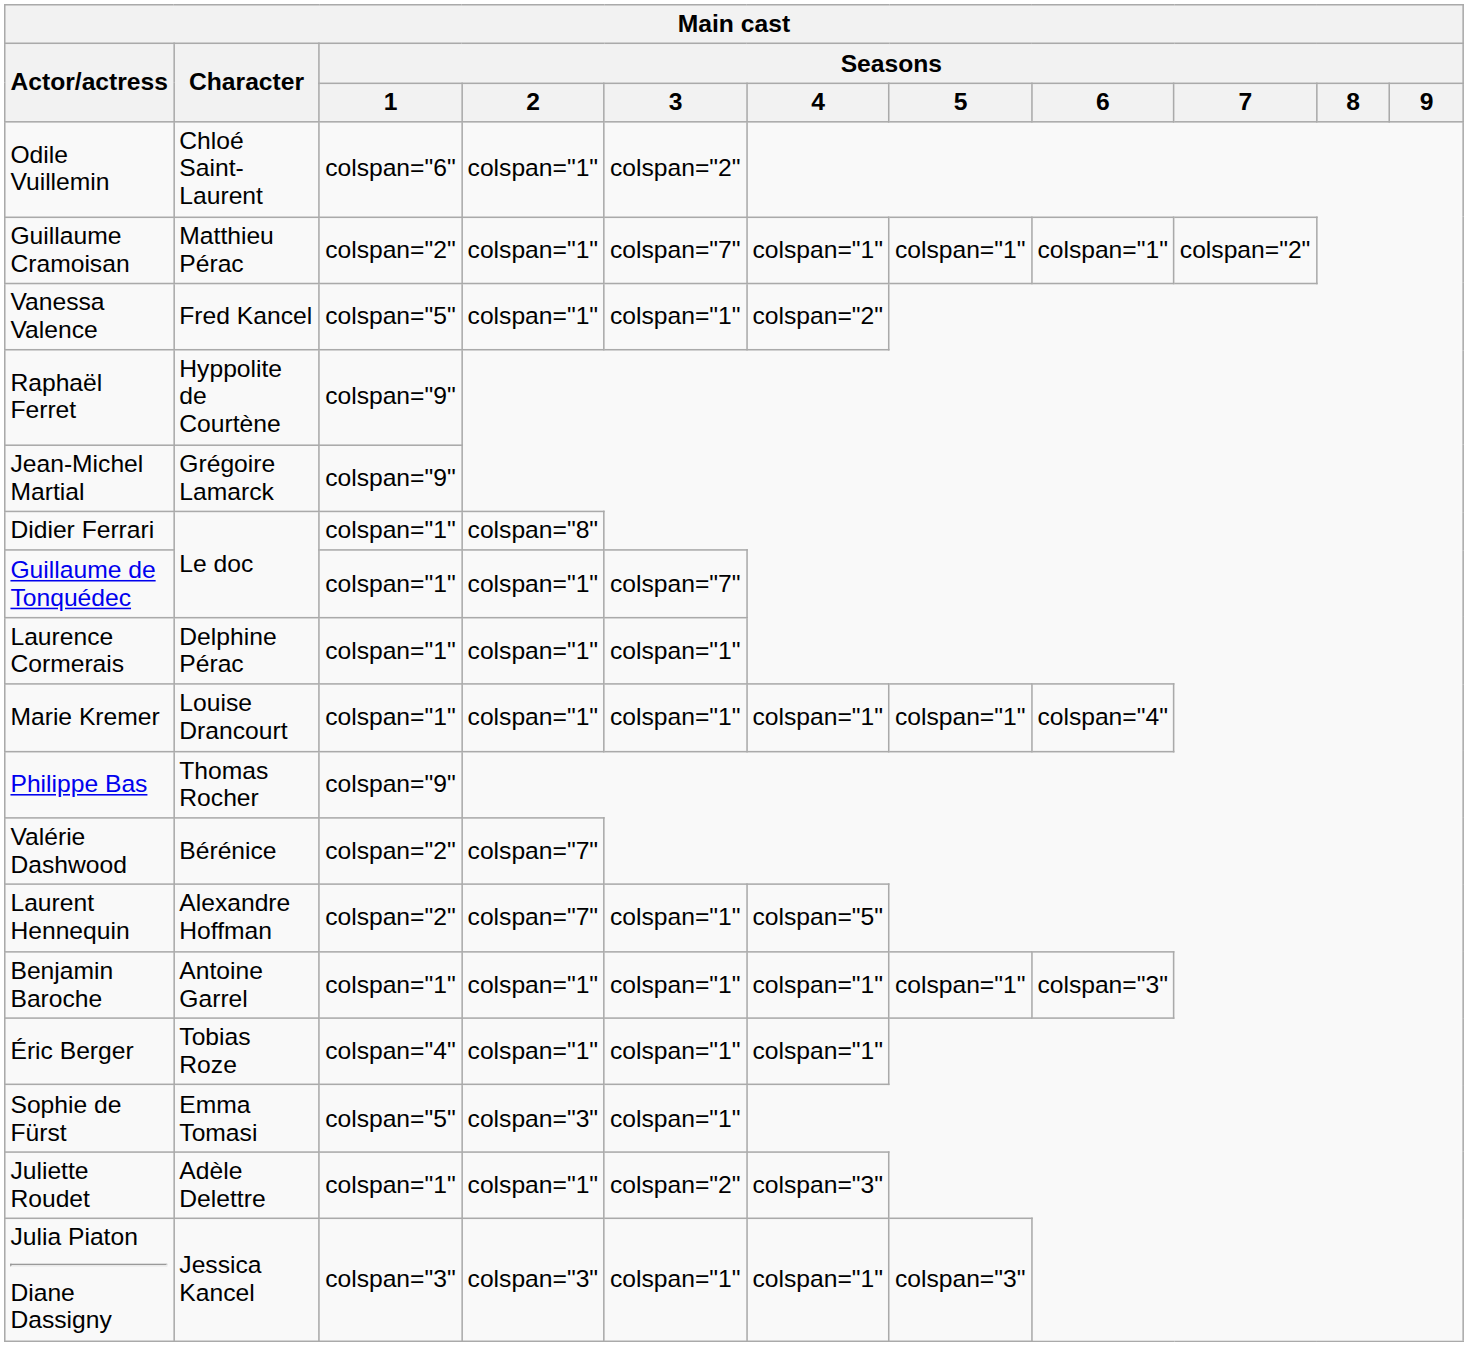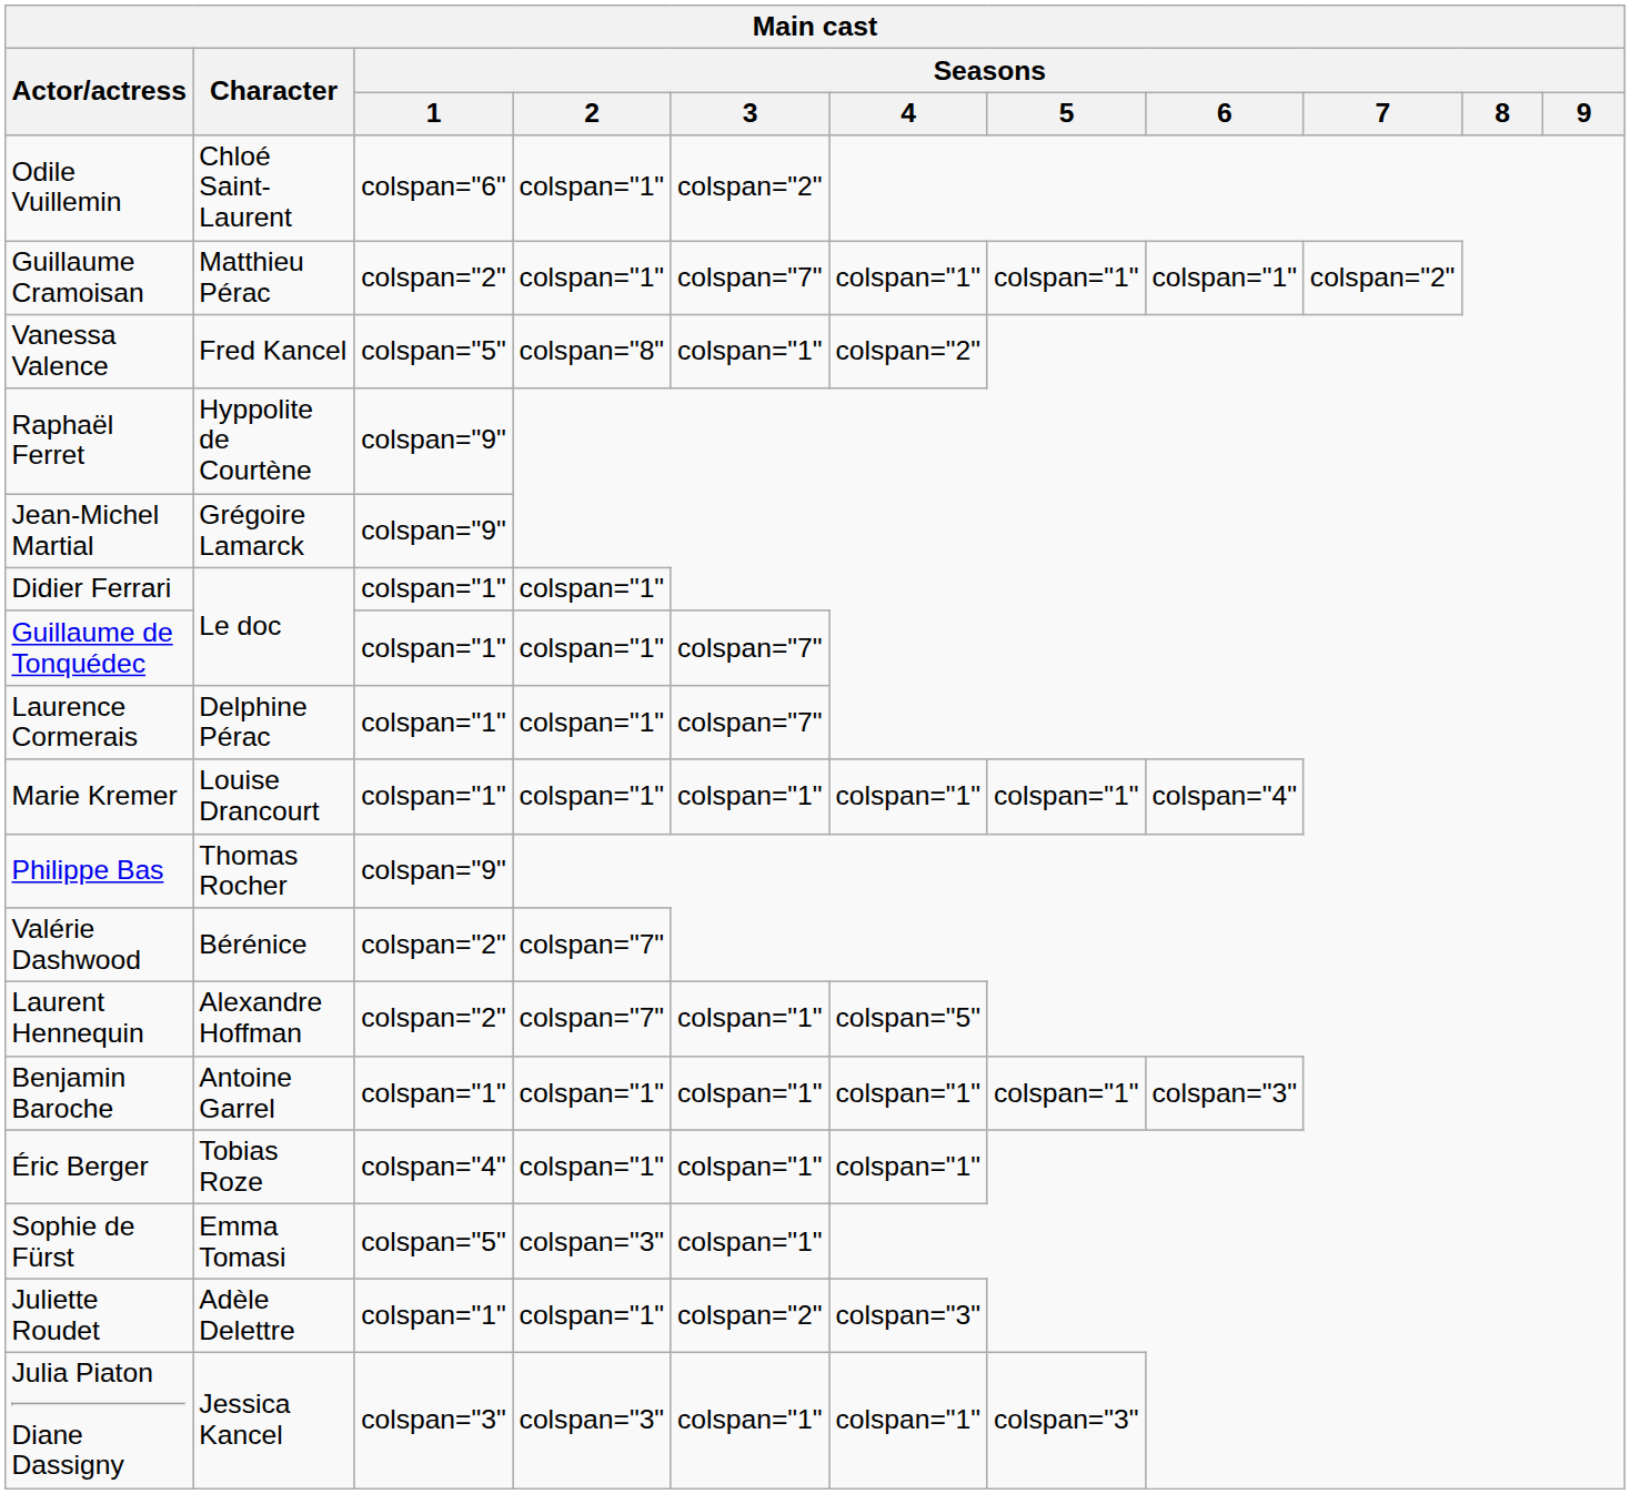Vanessa Valence | Seasons / 2: colspan="1" -> colspan="8"
Didier Ferrari | Seasons / 2: colspan="8" -> colspan="1"
Laurence Cormerais | Seasons / 3: colspan="1" -> colspan="7"
